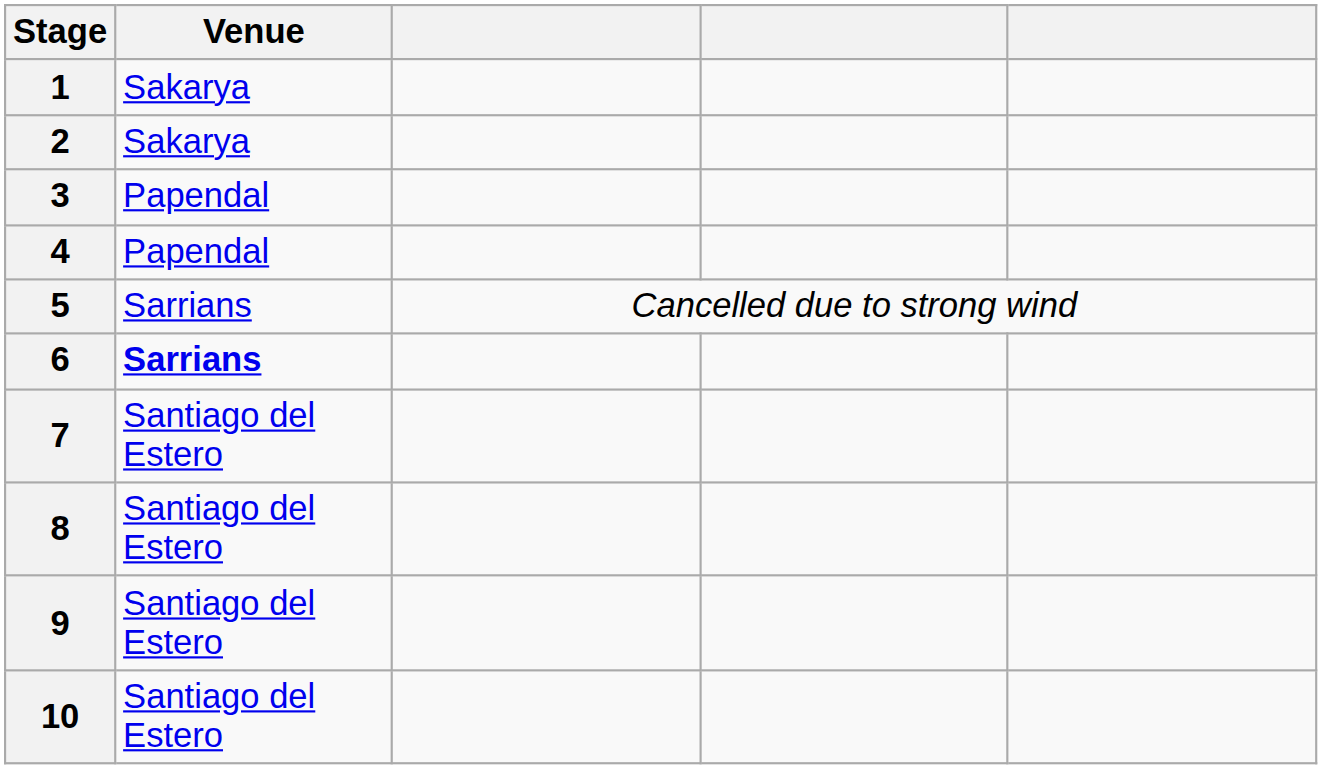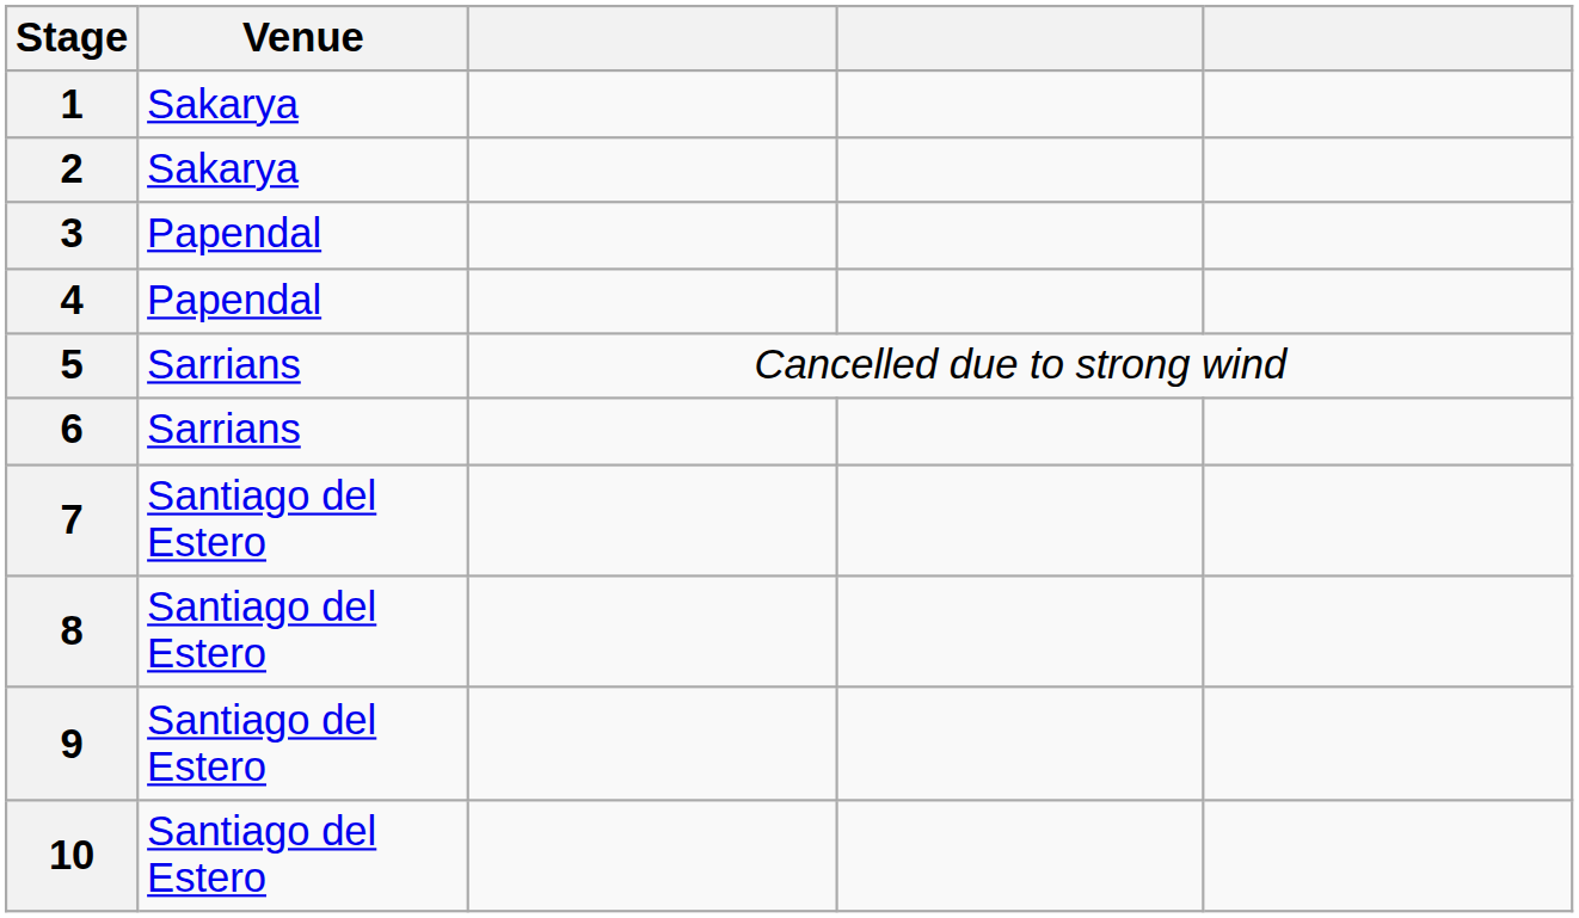6 | Venue: bold -> normal
